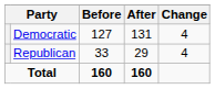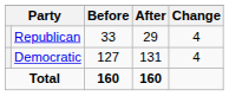rows swapped: Democratic <-> Republican
